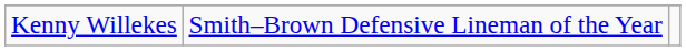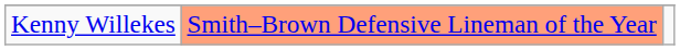Kenny Willekes | column 2: no background -> lightsalmon background
